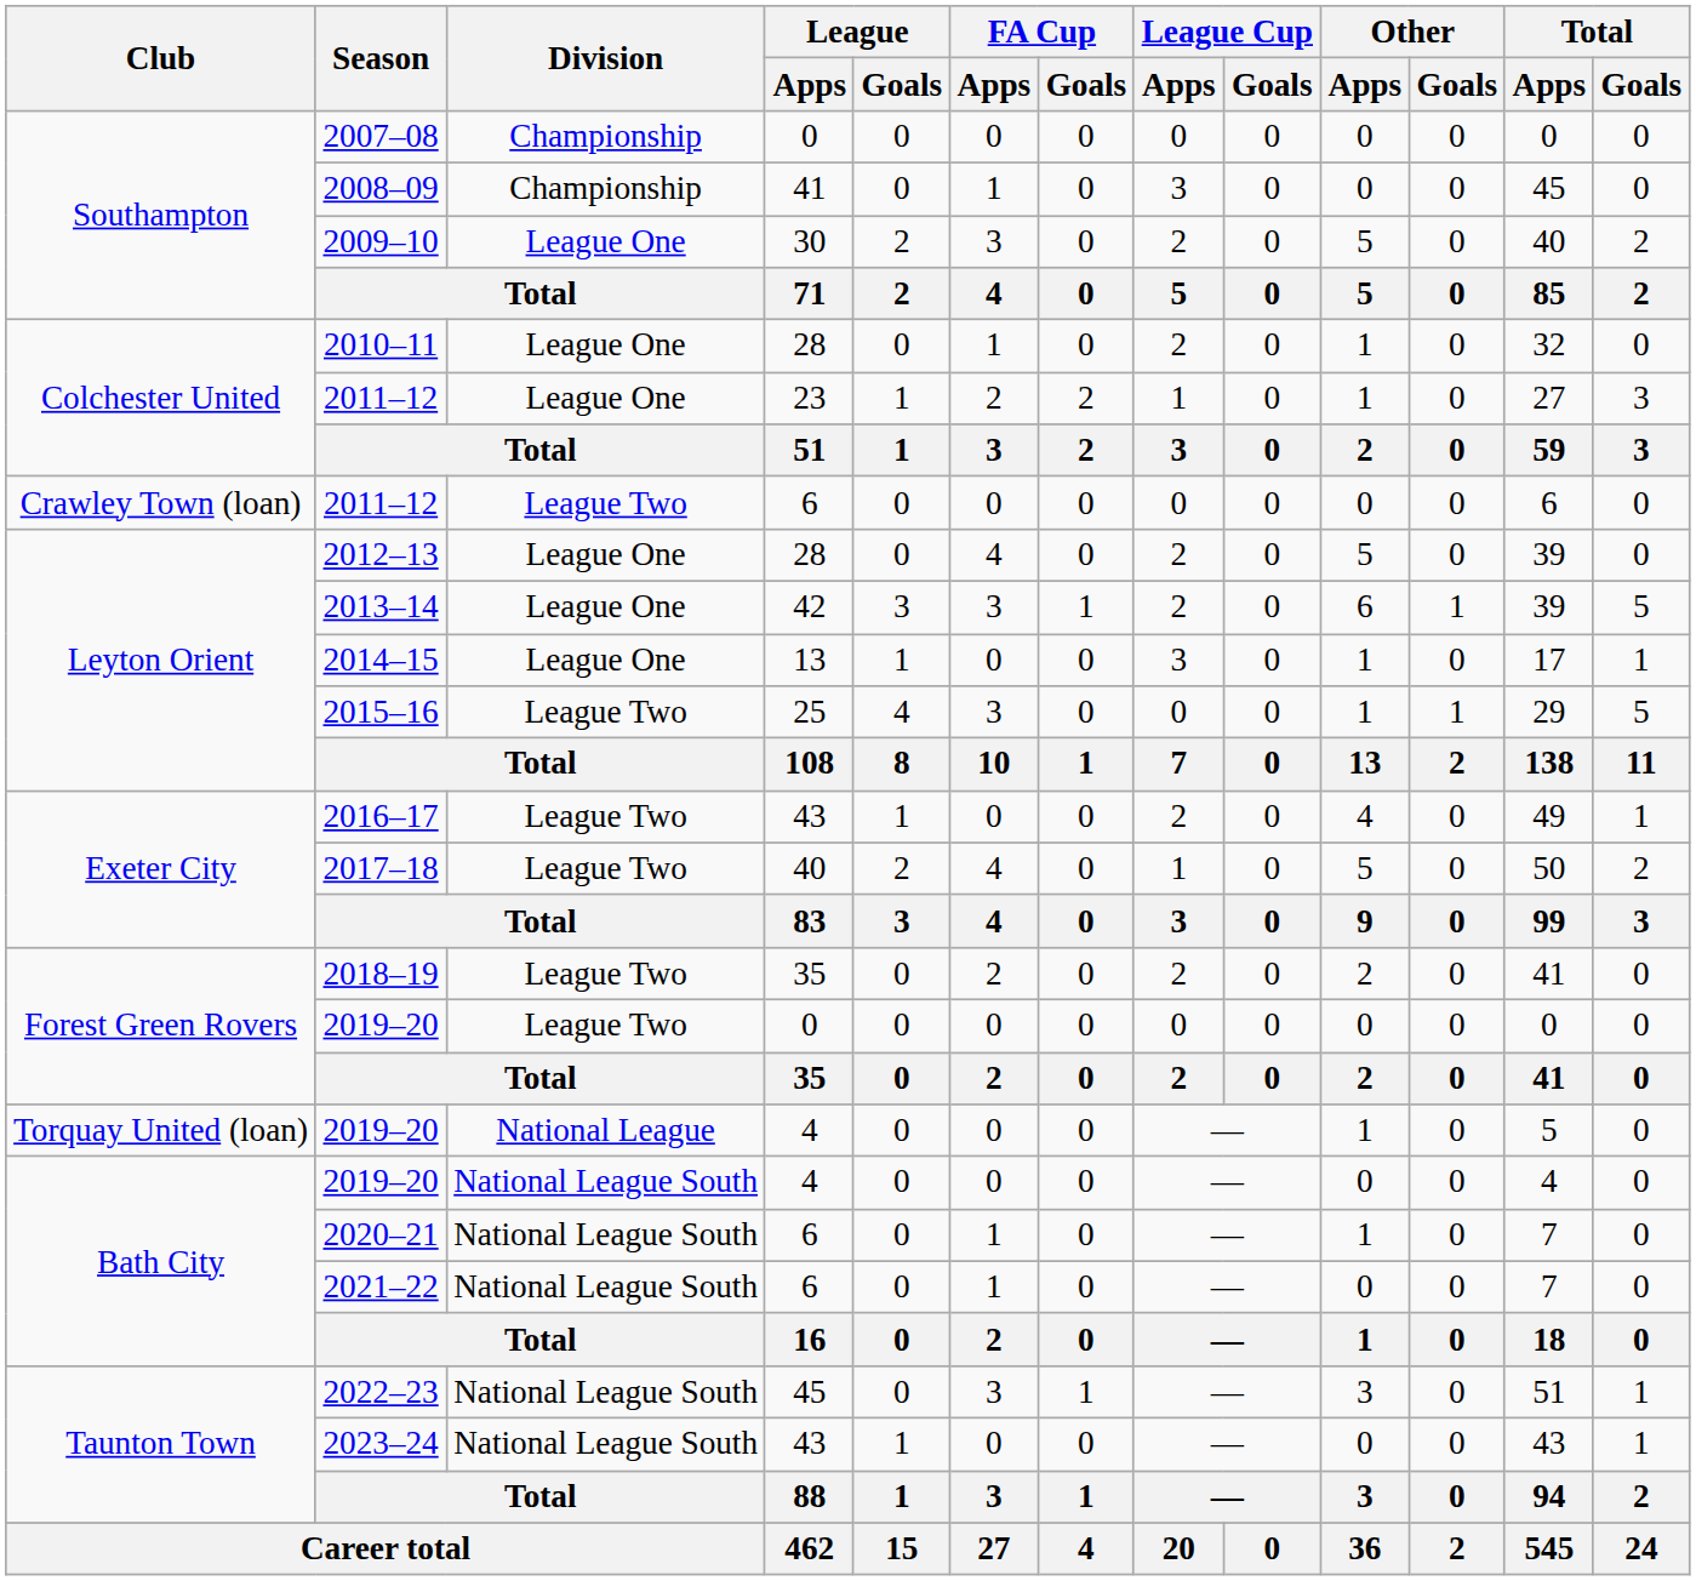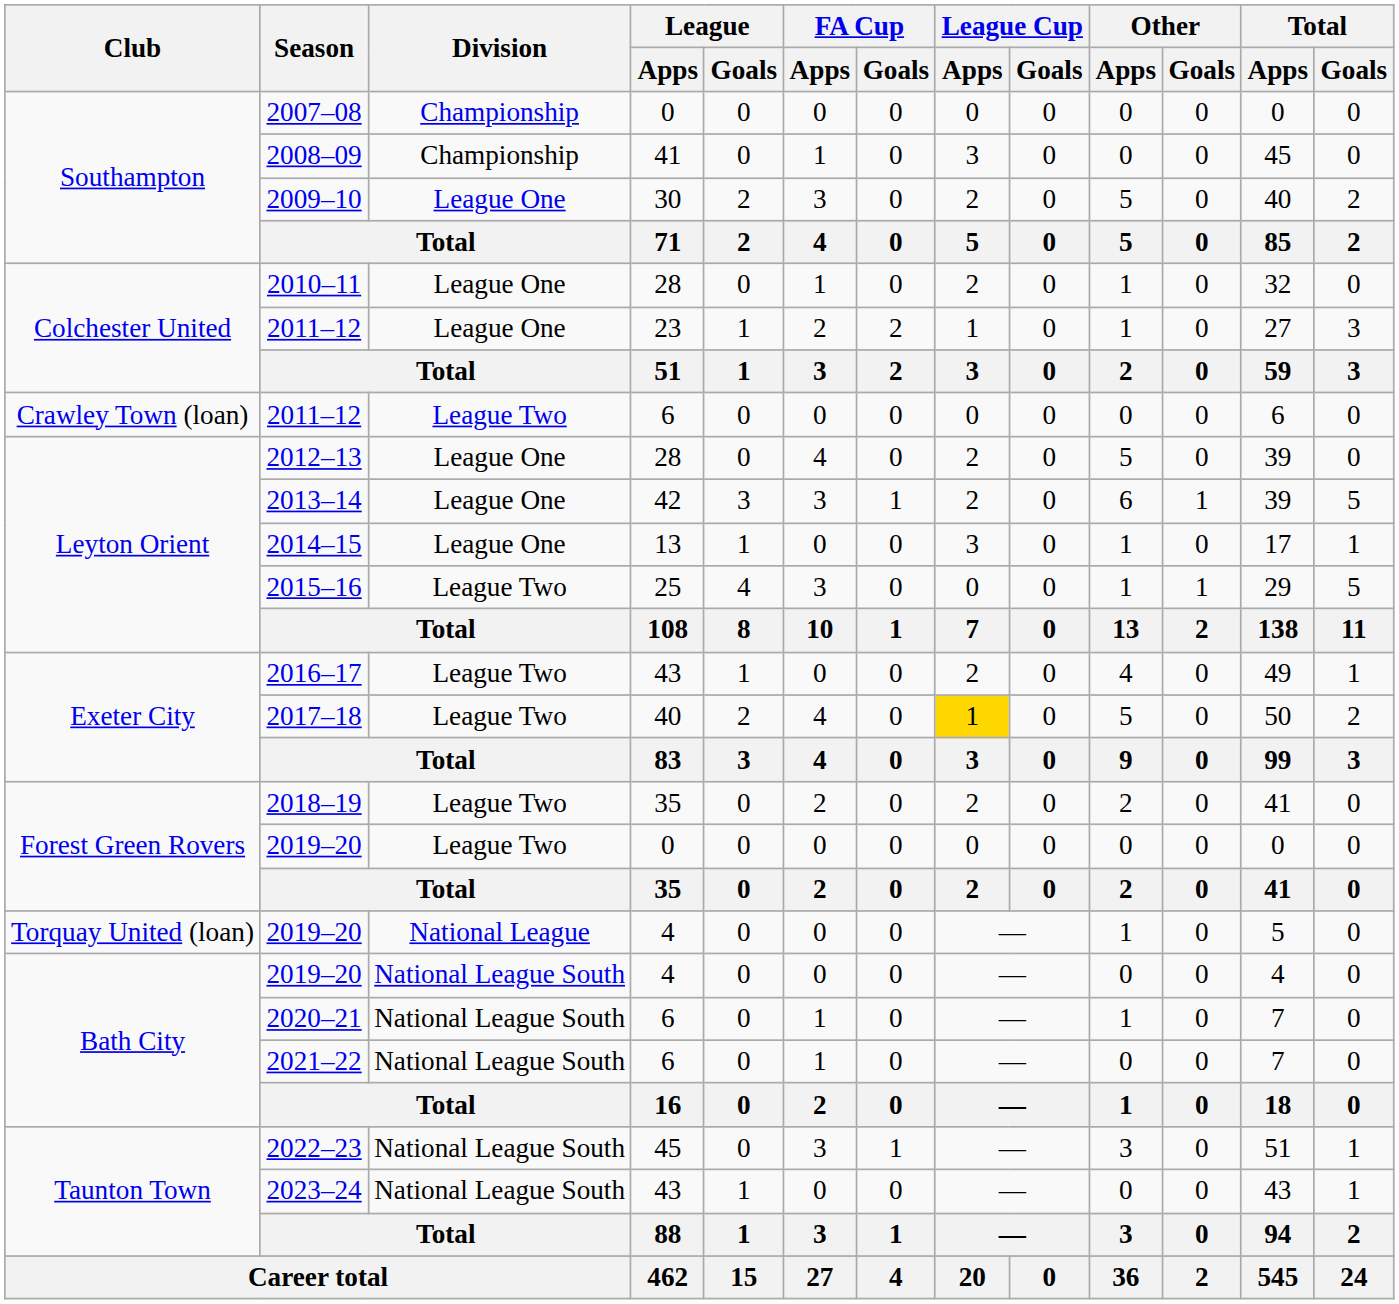2017–18 | League Cup / Apps: no background -> gold background
